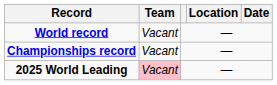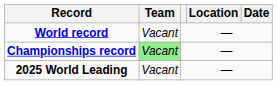Championships record | Team: no background -> lightgreen background
2025 World Leading | Team: pink background -> no background
